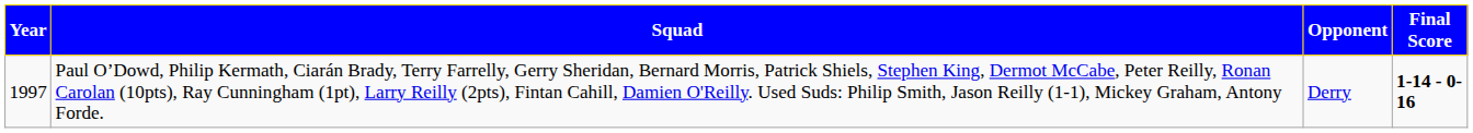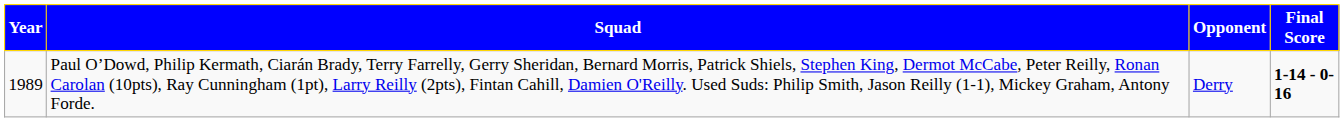row 2 | Year: 1997 -> 1989
